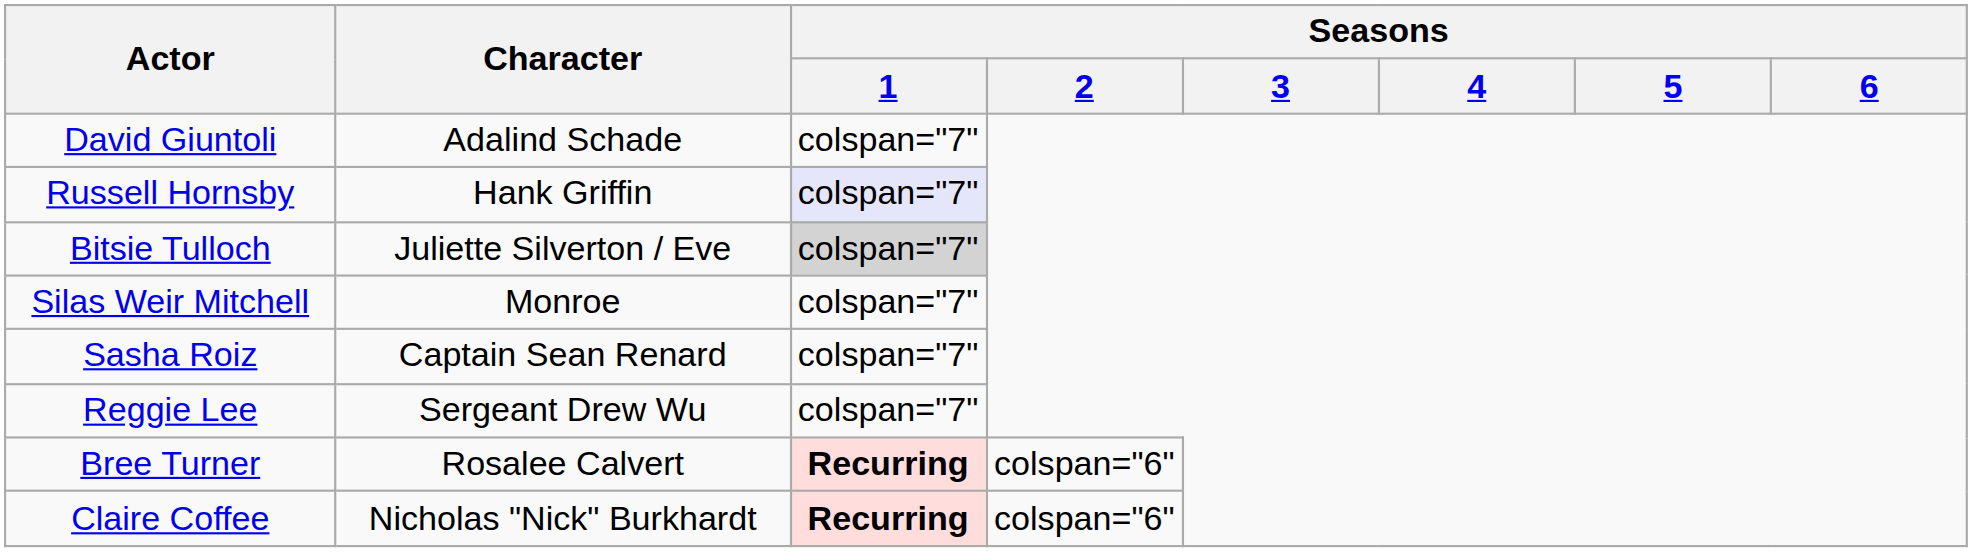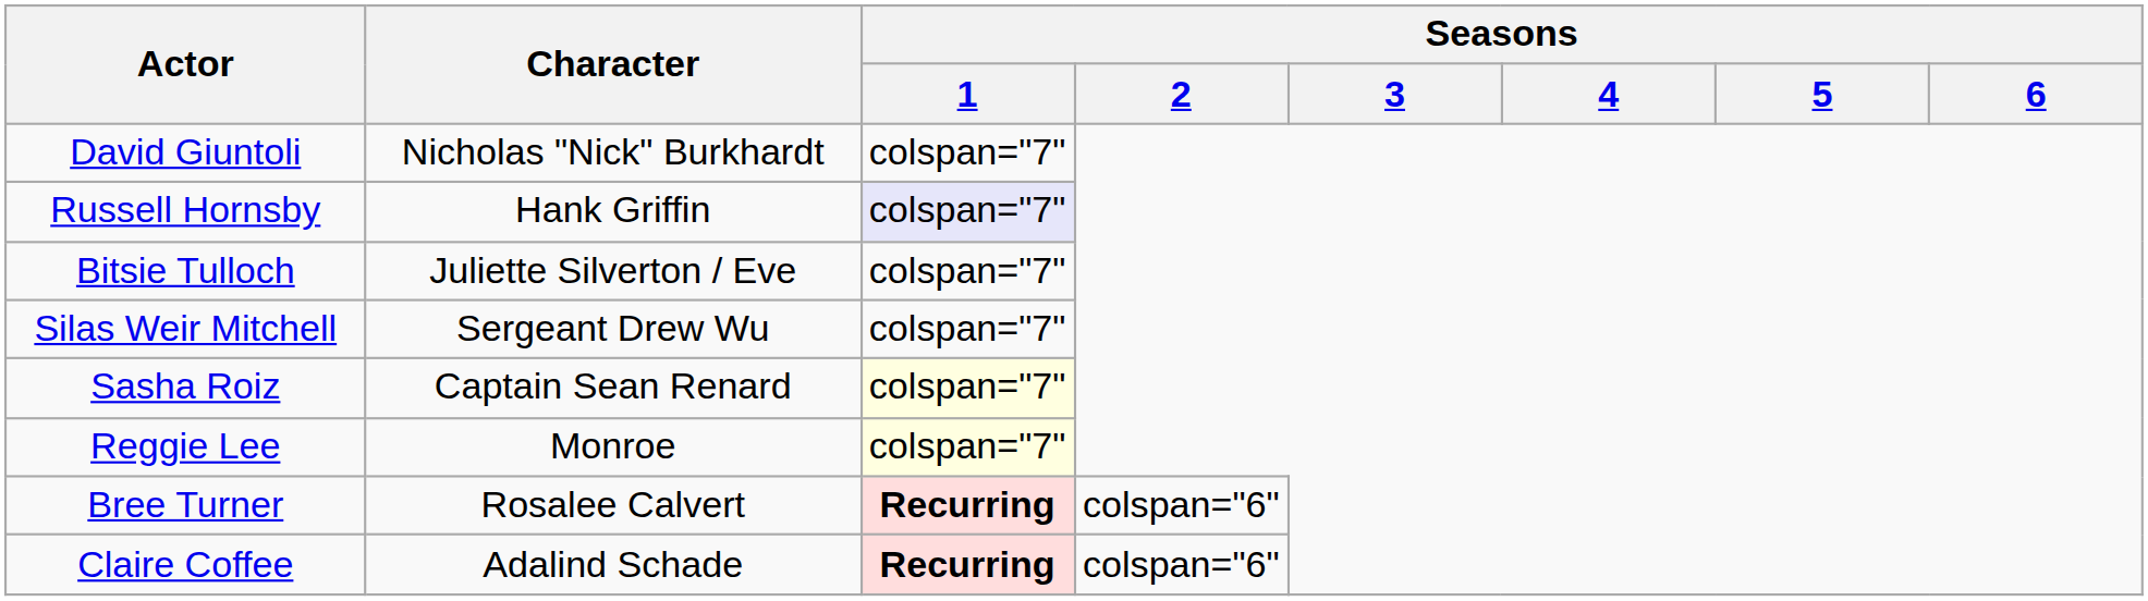David Giuntoli | Character: Adalind Schade -> Nicholas "Nick" Burkhardt
Bitsie Tulloch | Seasons / 1: lightgrey background -> no background
Silas Weir Mitchell | Character: Monroe -> Sergeant Drew Wu
Sasha Roiz | Seasons / 1: no background -> lightyellow background
Reggie Lee | Character: Sergeant Drew Wu -> Monroe
Reggie Lee | Seasons / 1: no background -> lightyellow background
Claire Coffee | Character: Nicholas "Nick" Burkhardt -> Adalind Schade
